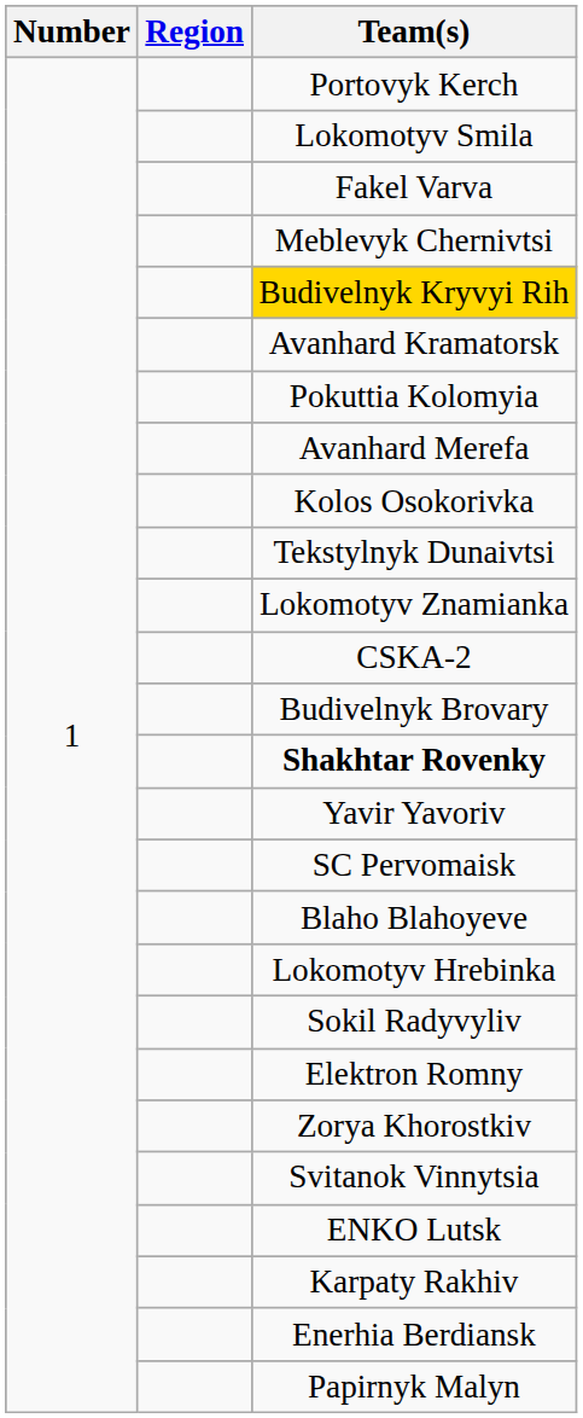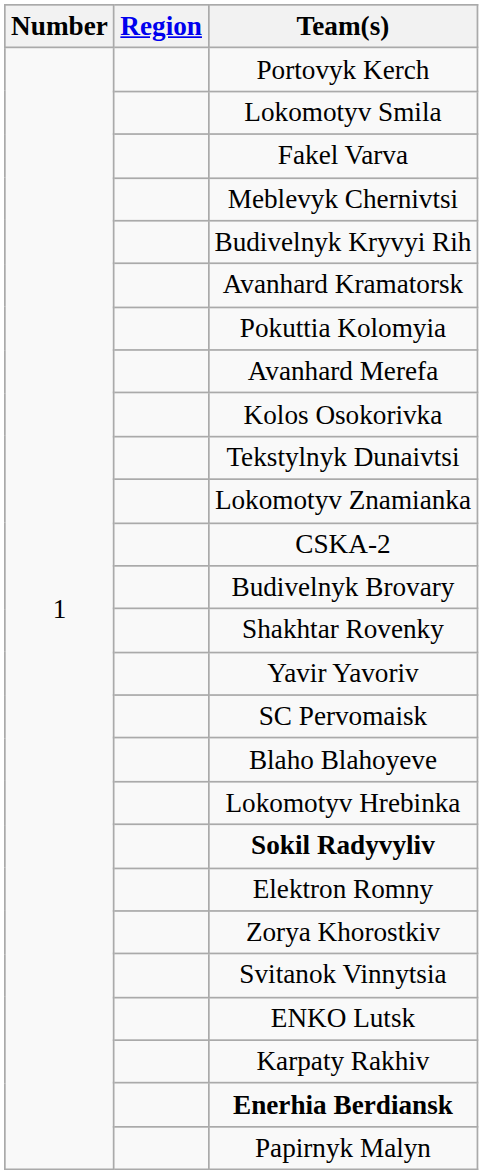Budivelnyk Kryvyi Rih | Team(s): gold background -> no background
Shakhtar Rovenky | Team(s): bold -> normal
Sokil Radyvyliv | Team(s): normal -> bold
Enerhia Berdiansk | Team(s): normal -> bold
